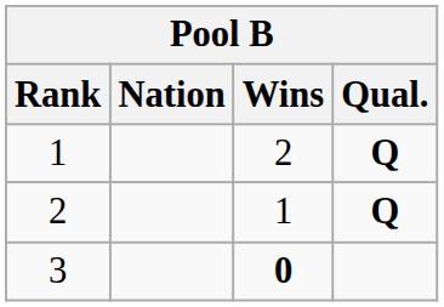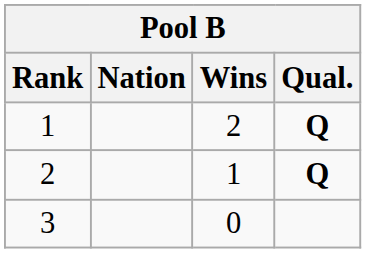3 | Wins: bold -> normal
